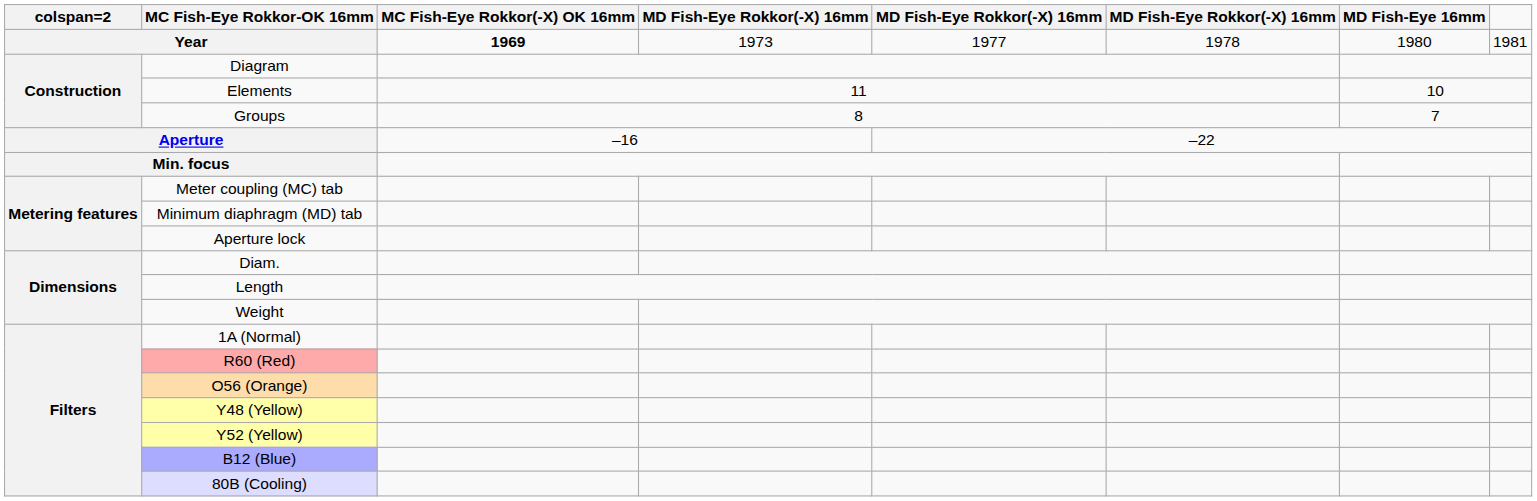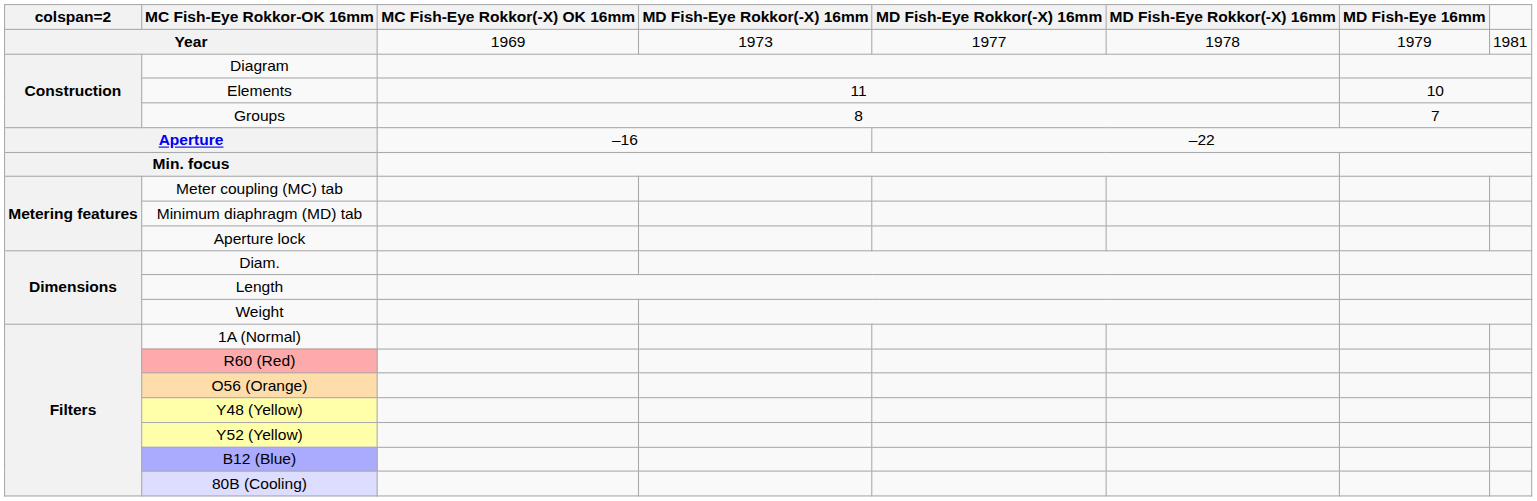Year | MC Fish-Eye Rokkor(-X) OK 16mm: bold -> normal
Year | MD Fish-Eye 16mm: 1980 -> 1979
